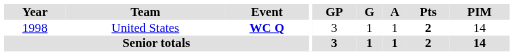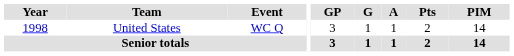United States | Event: bold -> normal
United States | Pts: bold -> normal
